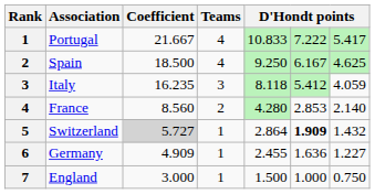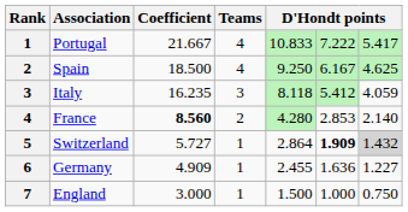France | Coefficient: normal -> bold
Switzerland | Coefficient: lightgrey background -> no background
Switzerland | column 7: no background -> lightgrey background
